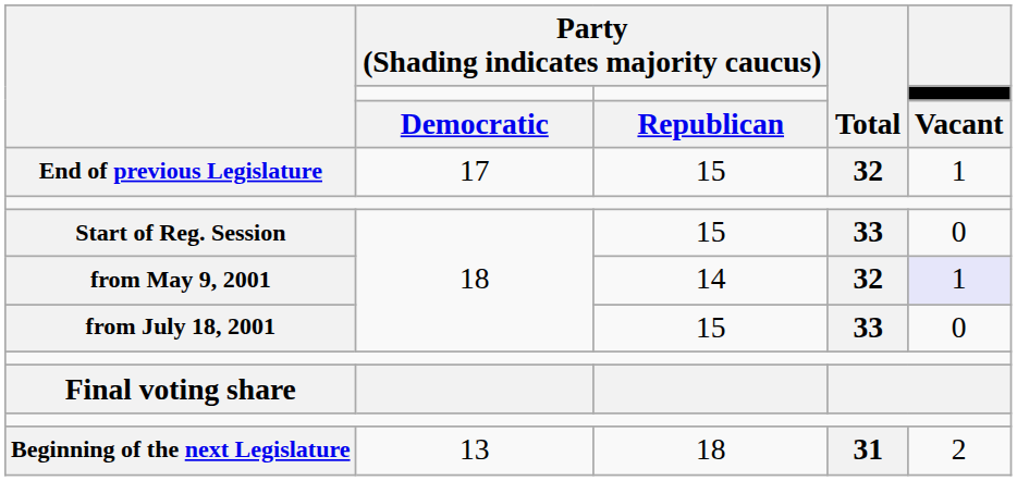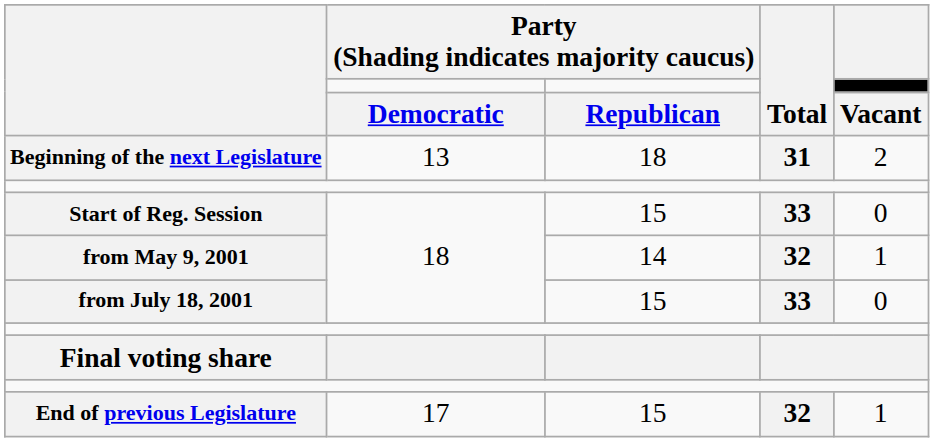rows swapped: End of previous Legislature <-> Beginning of the next Legislature
from May 9, 2001 | column 5: lavender background -> no background
